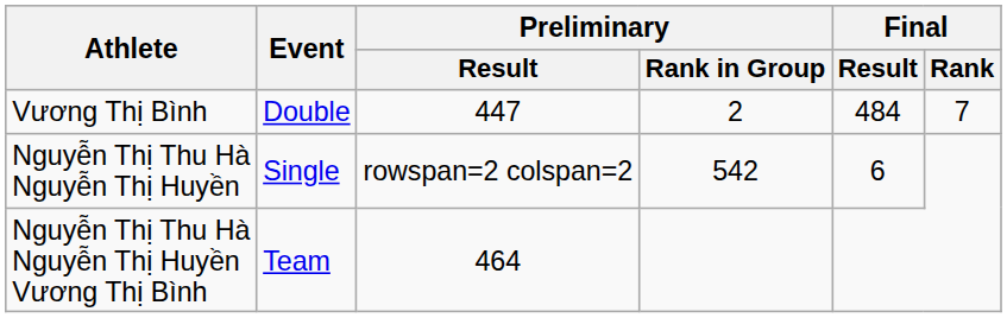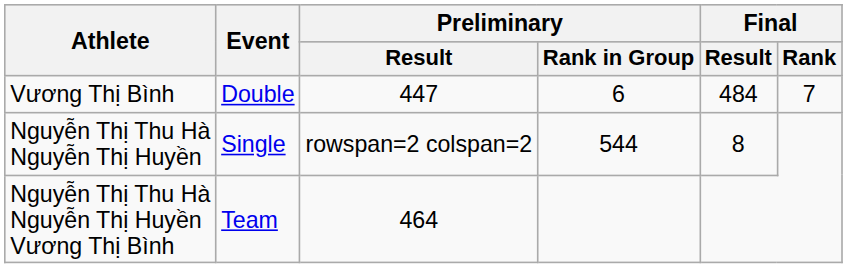Vương Thị Bình | Preliminary / Rank in Group: 2 -> 6
Nguyễn Thị Thu Hà Nguyễn Thị Huyền | Preliminary / Rank in Group: 542 -> 544
Nguyễn Thị Thu Hà Nguyễn Thị Huyền | Final / Result: 6 -> 8
